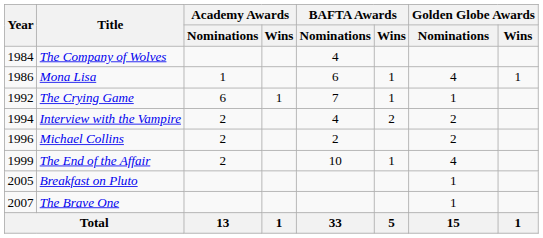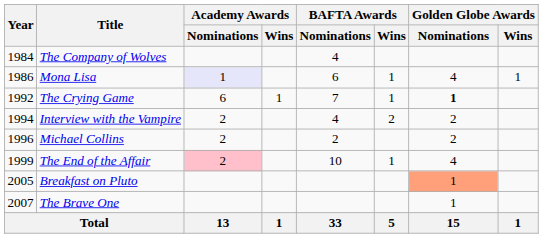Mona Lisa | Academy Awards / Nominations: no background -> lavender background
The Crying Game | Golden Globe Awards / Nominations: normal -> bold
The End of the Affair | Academy Awards / Nominations: no background -> pink background
Breakfast on Pluto | Golden Globe Awards / Nominations: no background -> lightsalmon background
